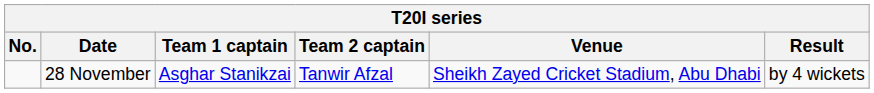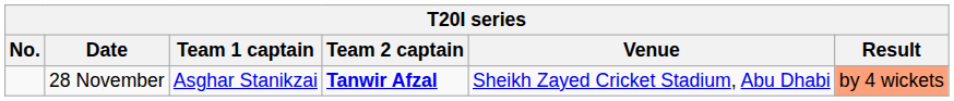28 November | Team 2 captain: normal -> bold
28 November | Result: no background -> lightsalmon background
